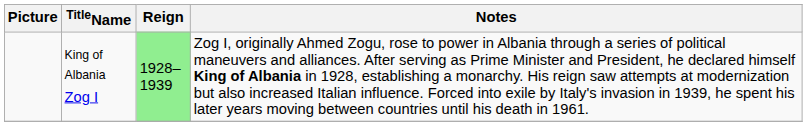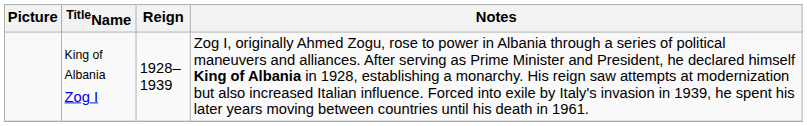King of Albania Zog I | Reign: lightgreen background -> no background
